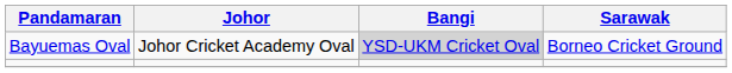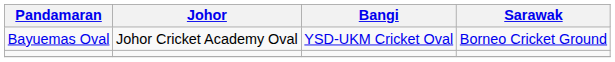Bayuemas Oval | Bangi: lightgrey background -> no background
